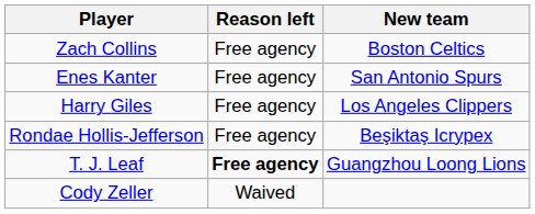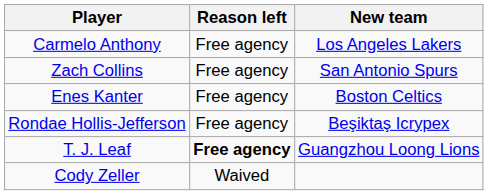+ row: Carmelo Anthony | Free agency | Los Angeles Lakers
Zach Collins | New team: Boston Celtics -> San Antonio Spurs
Enes Kanter | New team: San Antonio Spurs -> Boston Celtics
- row: Harry Giles | Free agency | Los Angeles Clippers
